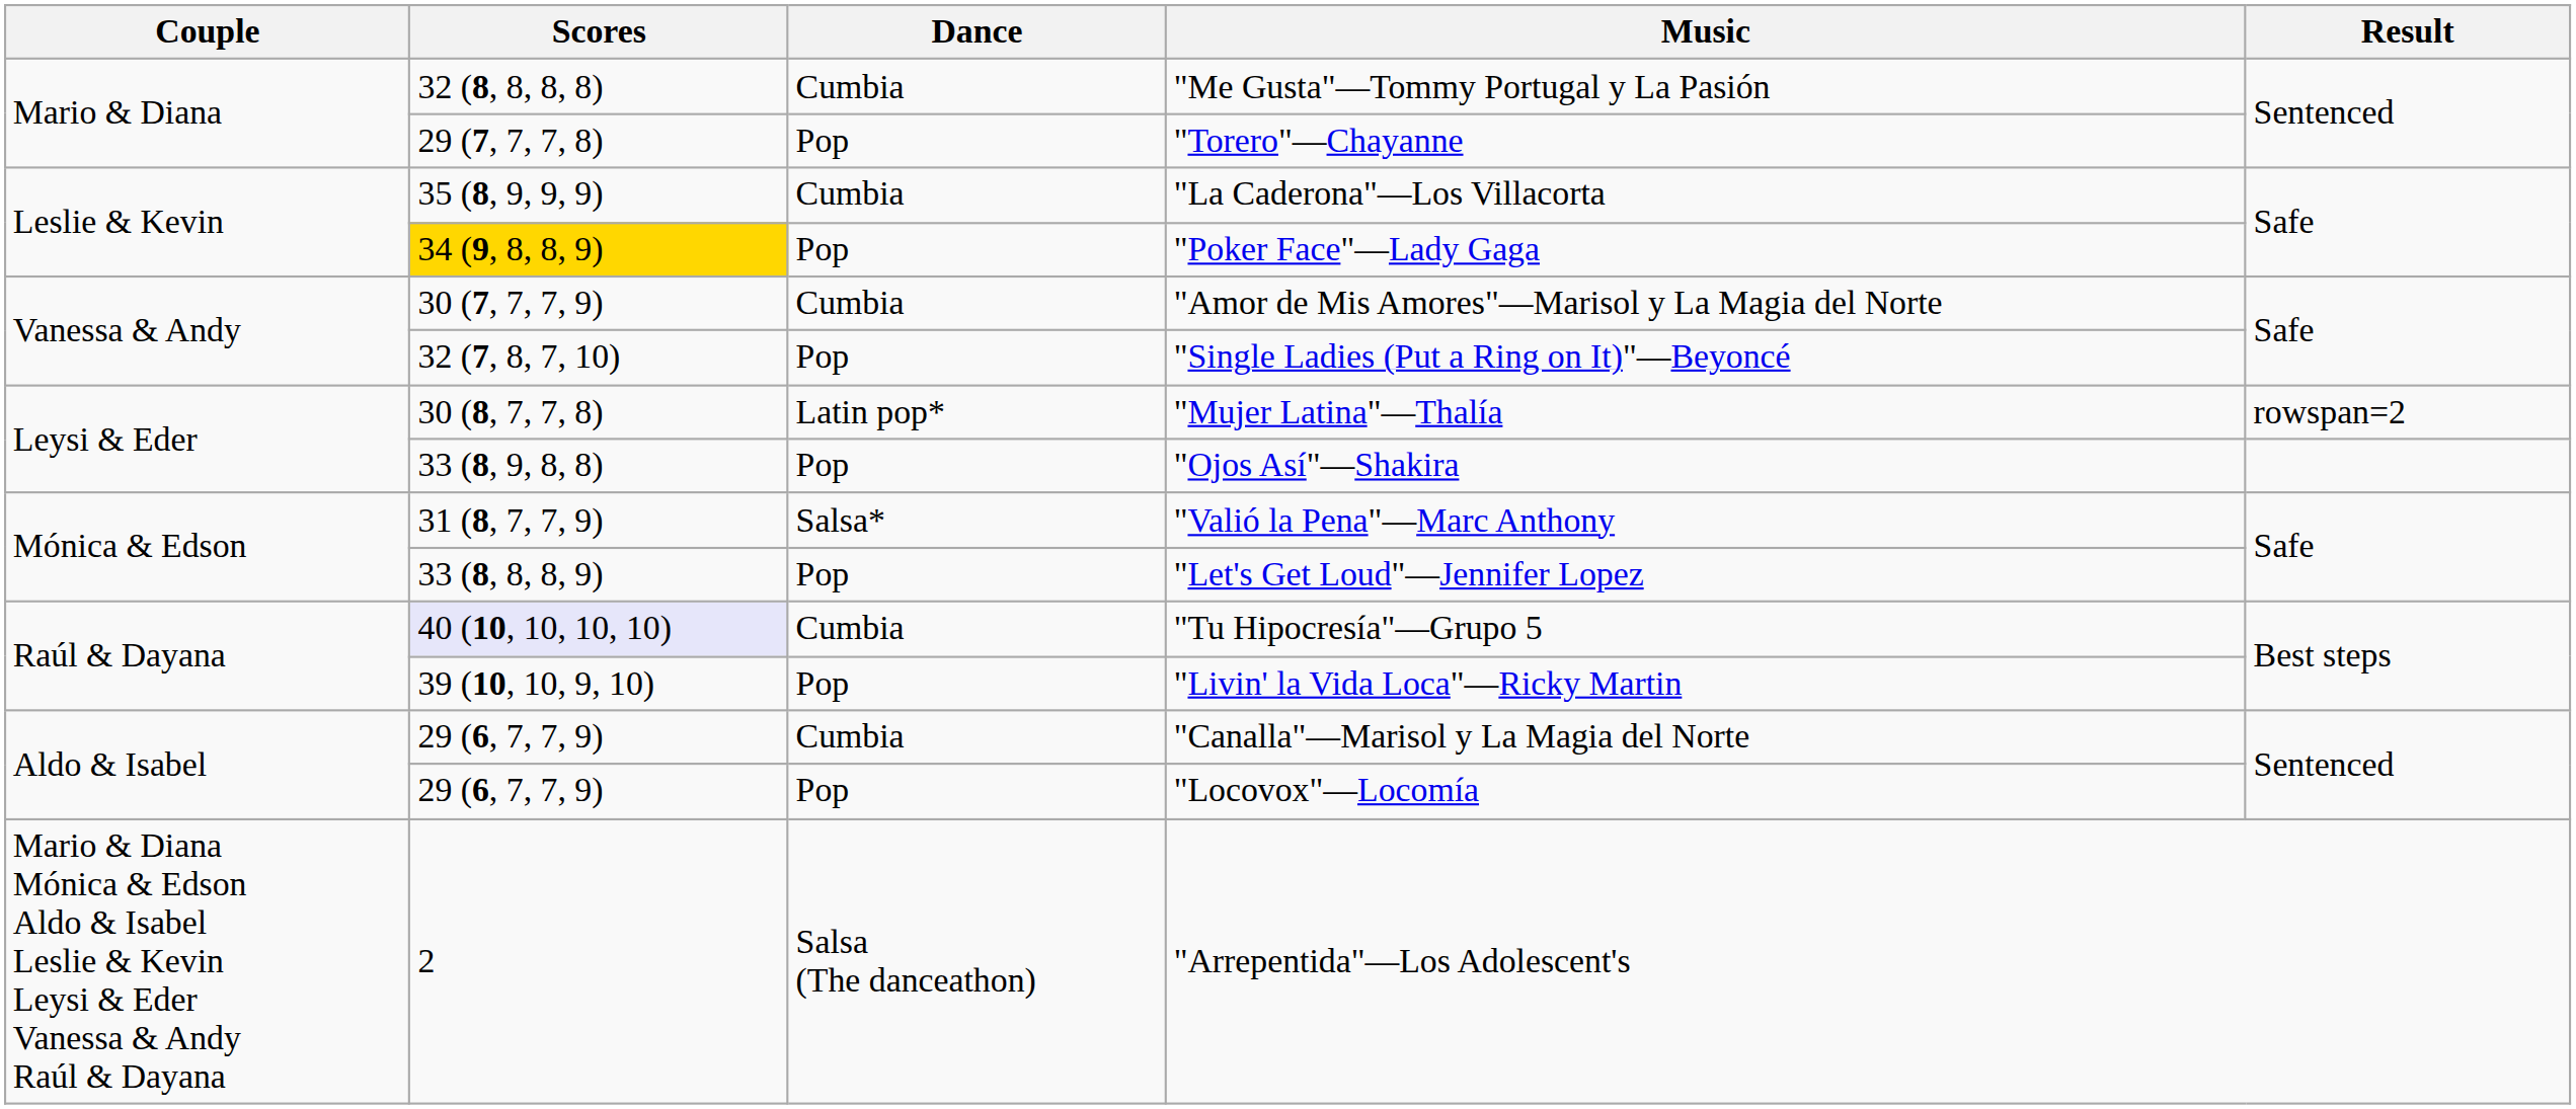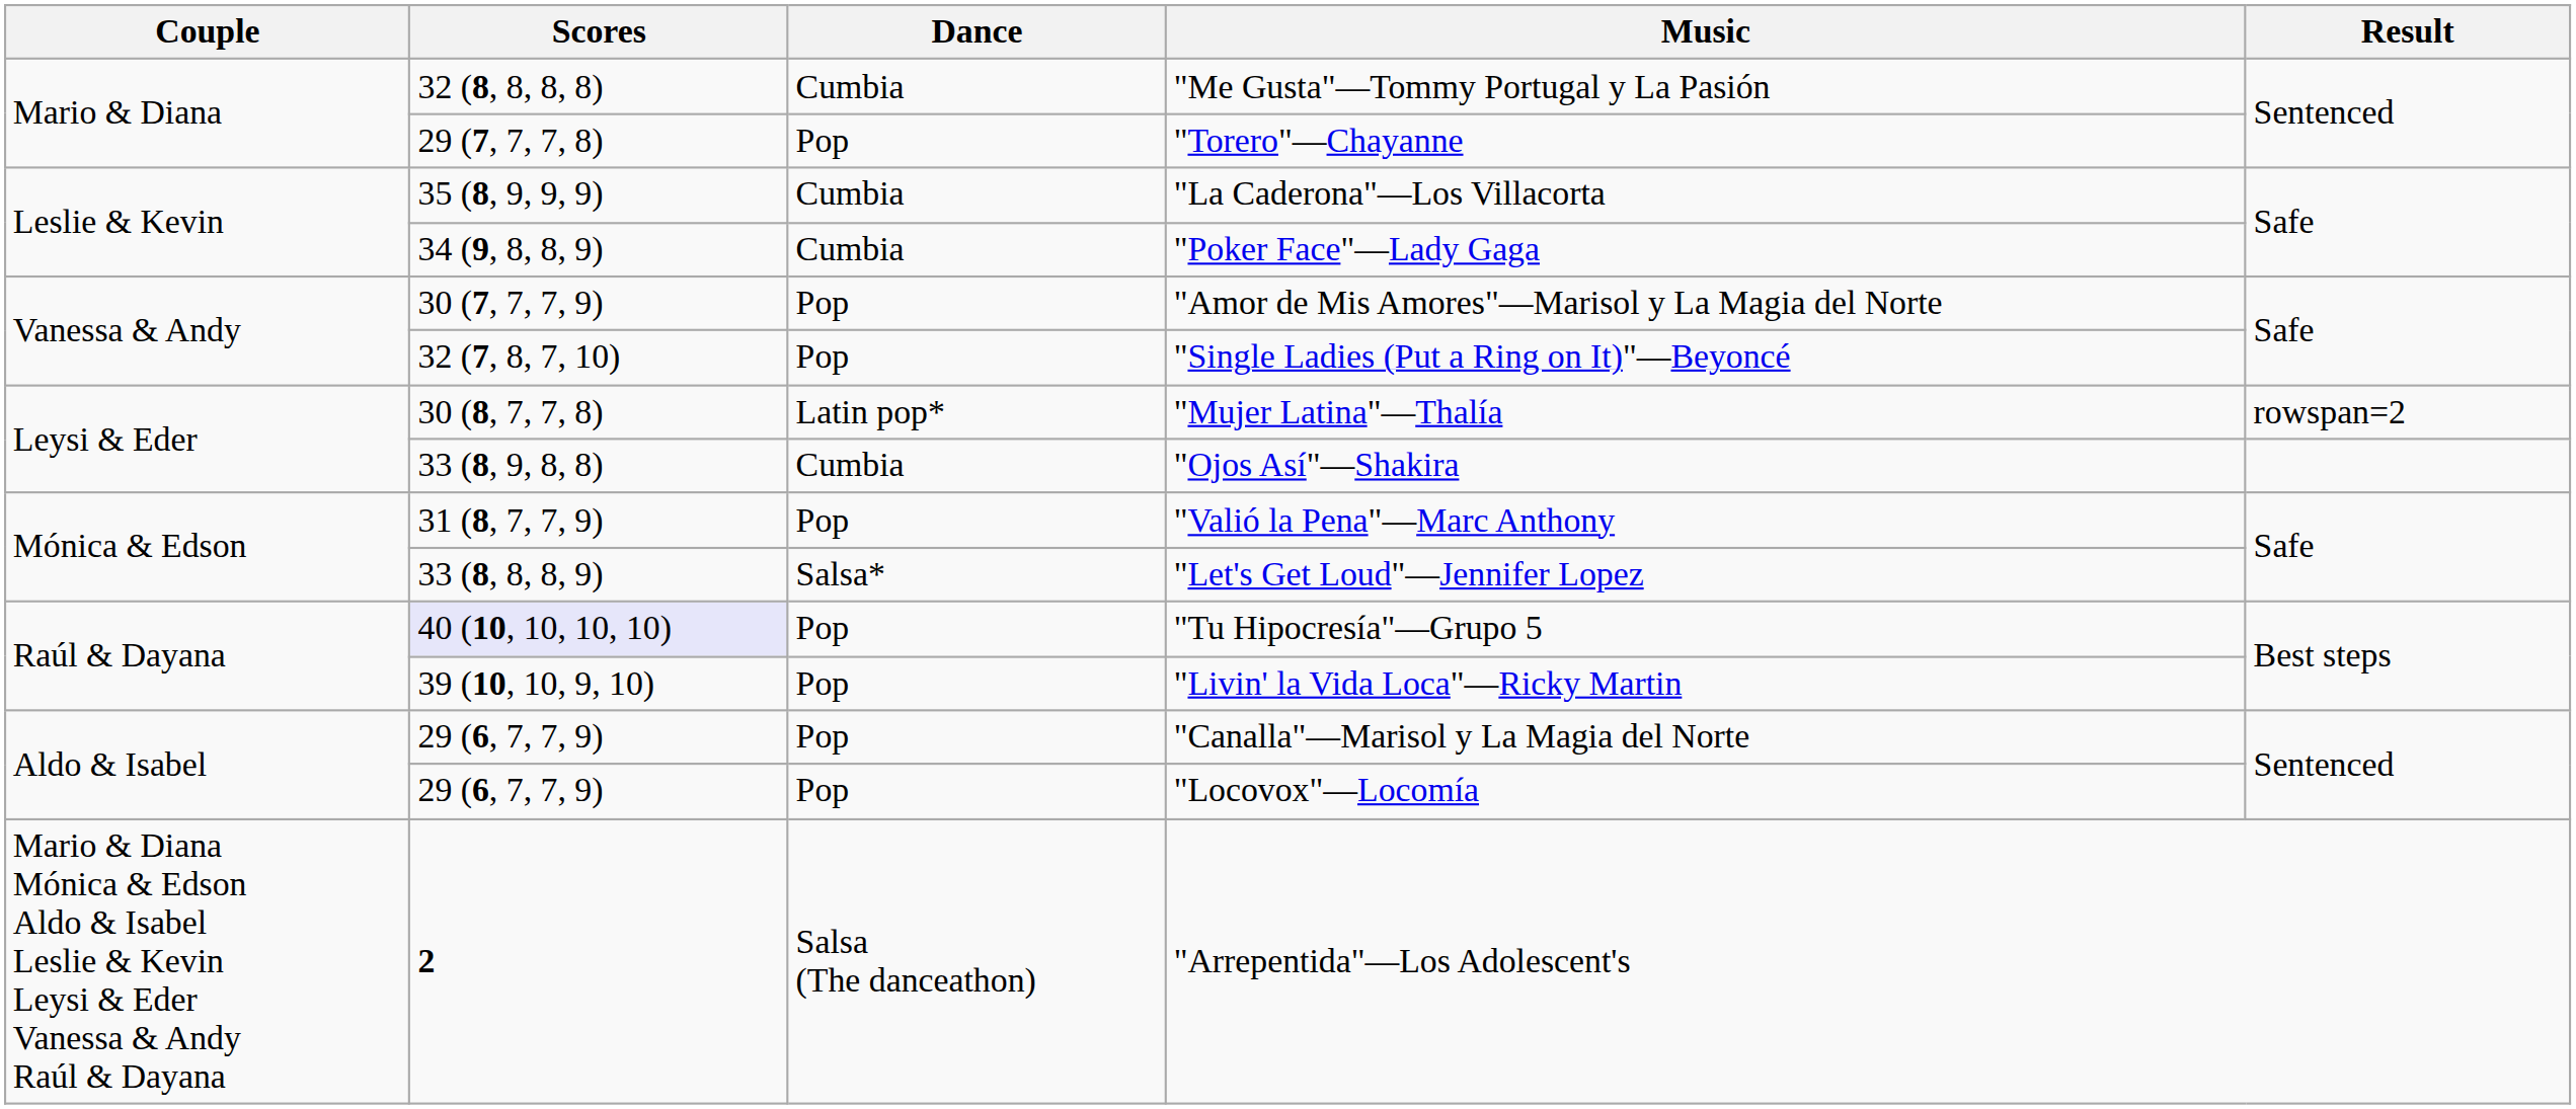"Poker Face"—Lady Gaga | Scores: gold background -> no background
"Poker Face"—Lady Gaga | Dance: Pop -> Cumbia
"Amor de Mis Amores"—Marisol y La Magia del Norte | Dance: Cumbia -> Pop
"Ojos Así"—Shakira | Dance: Pop -> Cumbia
"Valió la Pena"—Marc Anthony | Dance: Salsa* -> Pop
"Let's Get Loud"—Jennifer Lopez | Dance: Pop -> Salsa*
"Tu Hipocresía"—Grupo 5 | Dance: Cumbia -> Pop
"Canalla"—Marisol y La Magia del Norte | Dance: Cumbia -> Pop
"Arrepentida"—Los Adolescent's | Scores: normal -> bold
